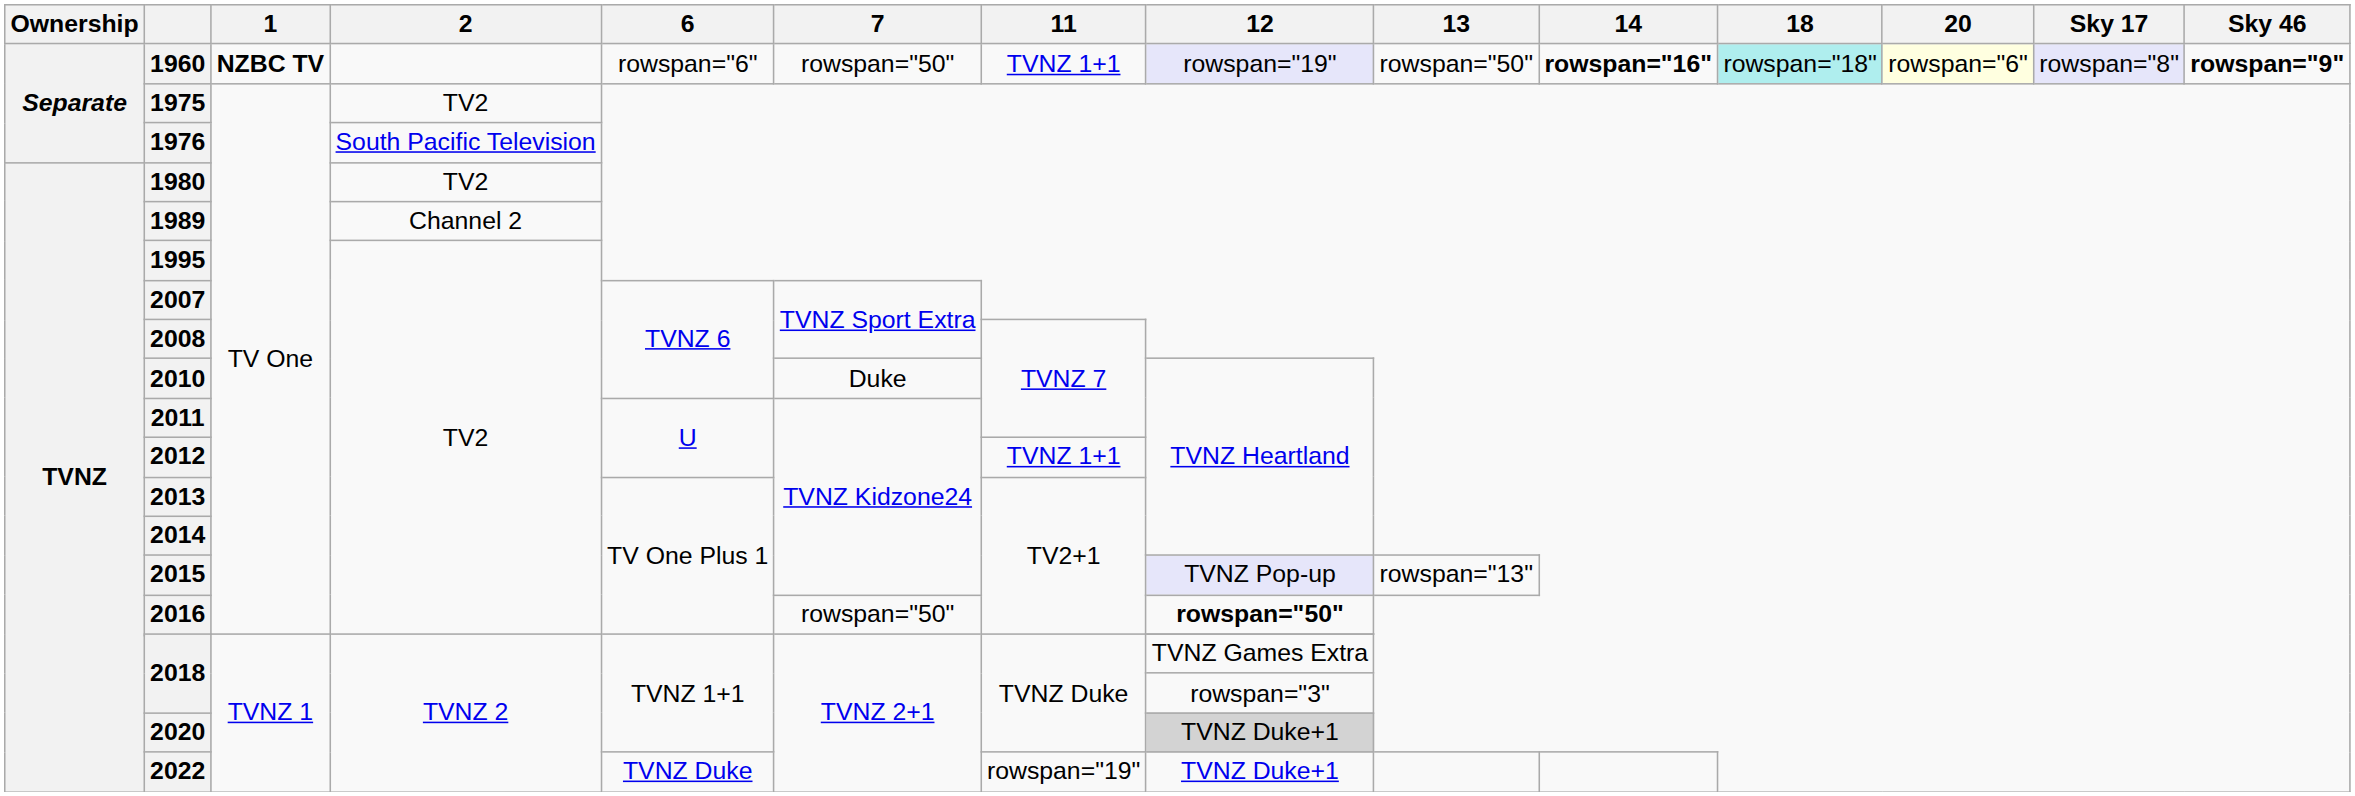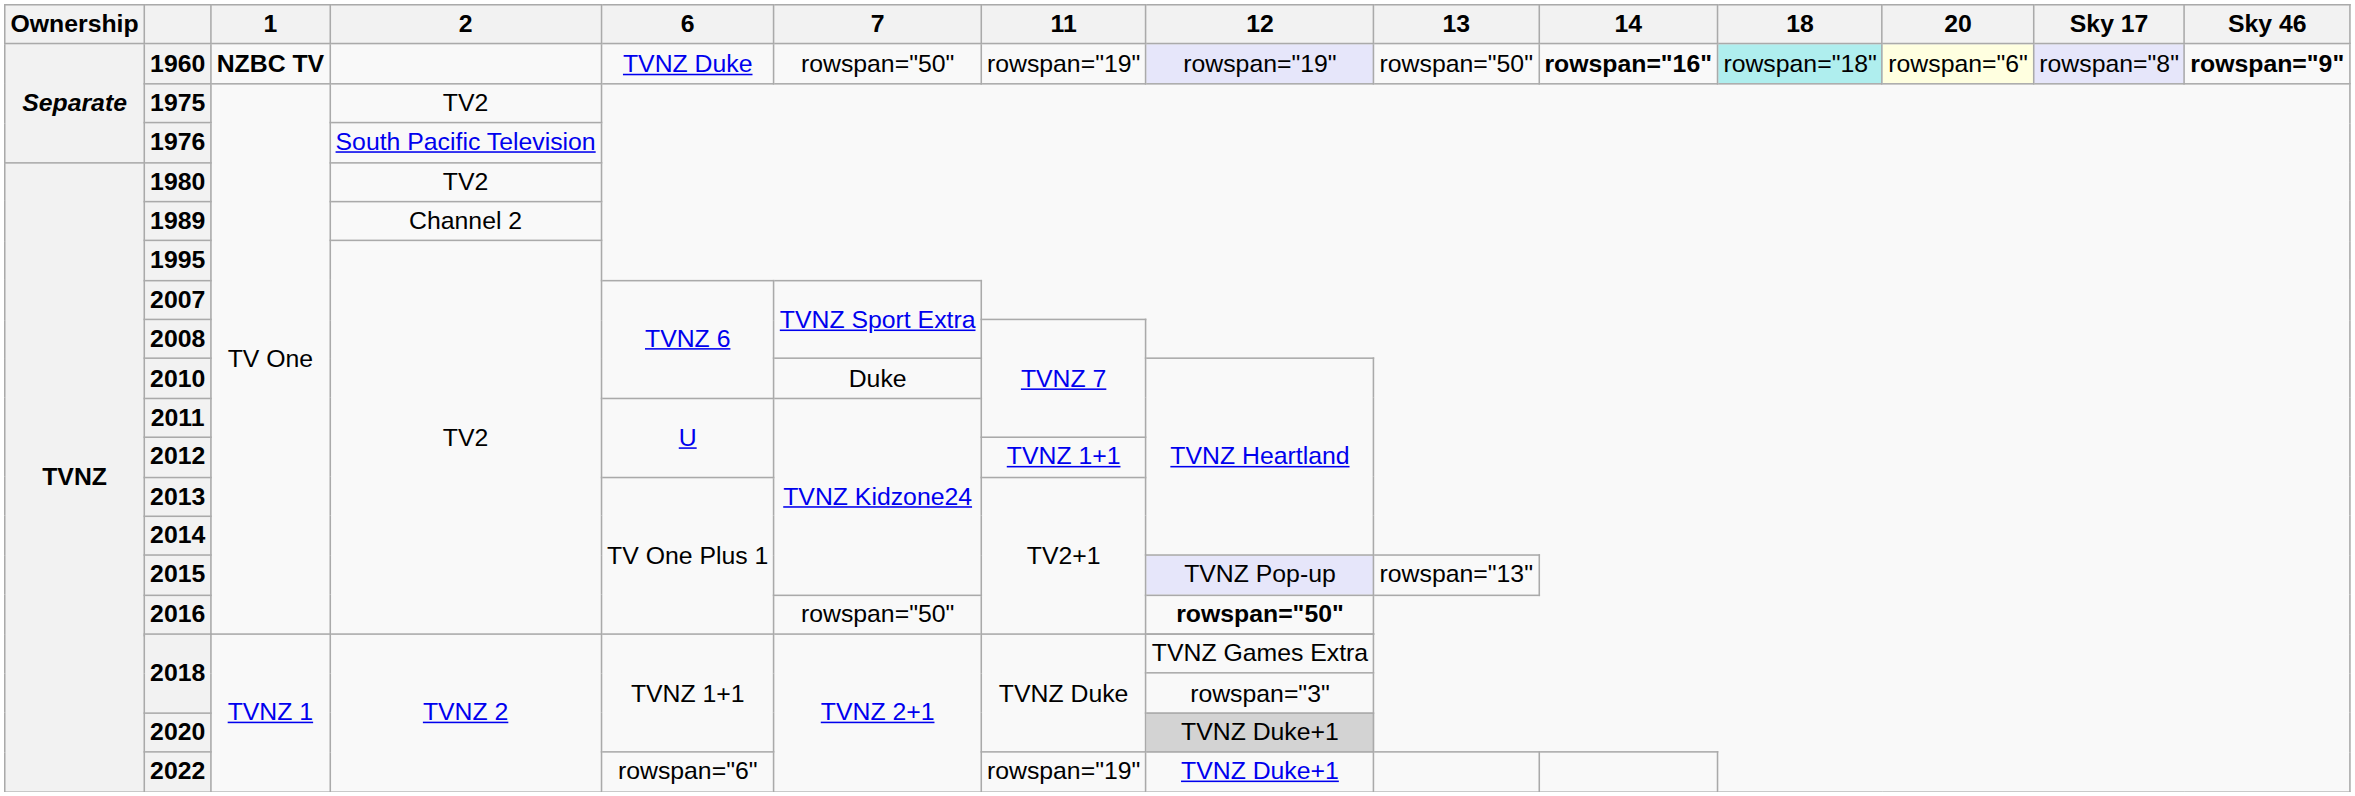1960 | 6: rowspan="6" -> TVNZ Duke
1960 | 11: TVNZ 1+1 -> rowspan="19"
2022 | 6: TVNZ Duke -> rowspan="6"
